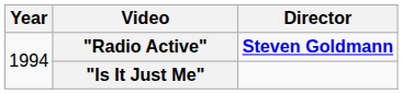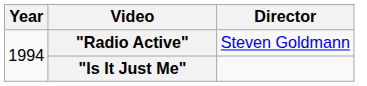"Radio Active" | Director: bold -> normal
